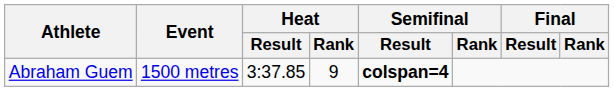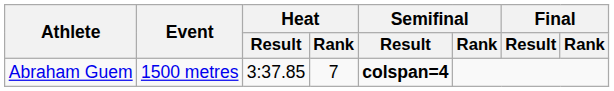Abraham Guem | Heat / Rank: 9 -> 7
